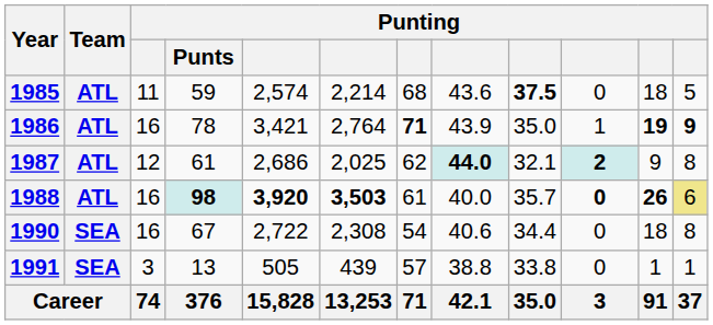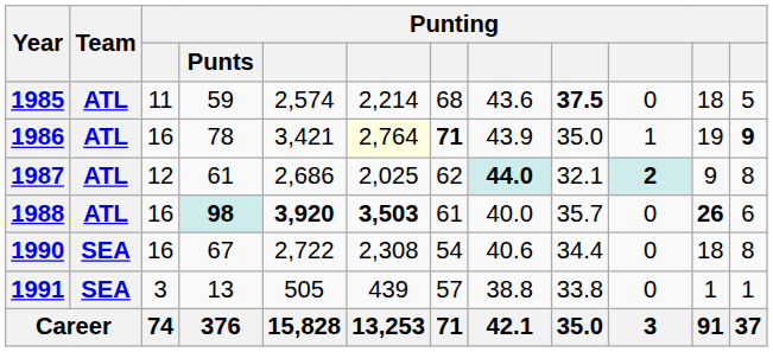1986 | column 6: no background -> lightyellow background
1986 | column 11: bold -> normal
1988 | column 10: bold -> normal
1988 | column 12: khaki background -> no background
